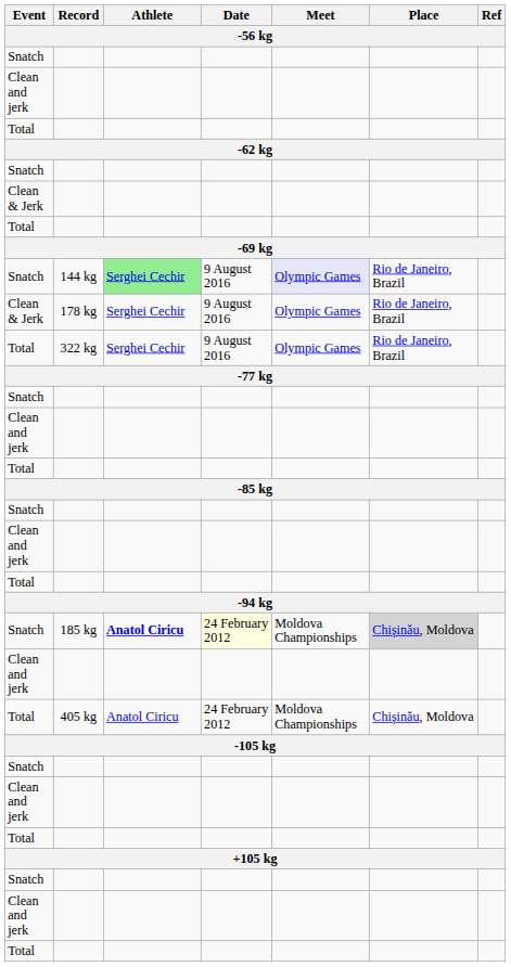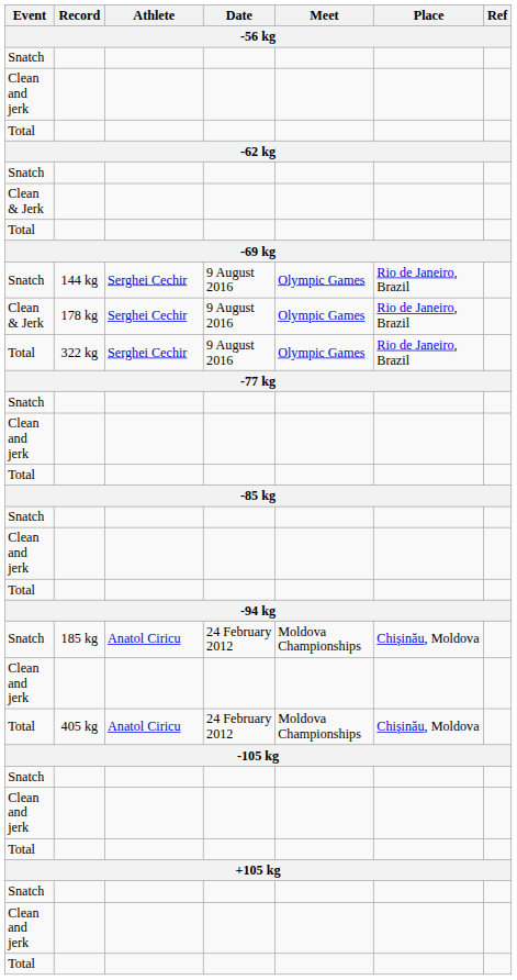144 kg | Athlete: lightgreen background -> no background
144 kg | Meet: lavender background -> no background
185 kg | Athlete: bold -> normal
185 kg | Date: lightyellow background -> no background
185 kg | Place: lightgrey background -> no background
